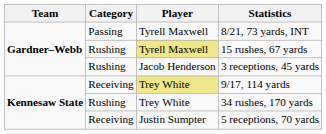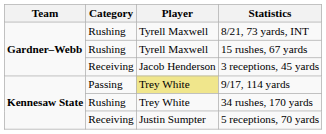8/21, 73 yards, INT | Category: Passing -> Rushing
15 rushes, 67 yards | Player: khaki background -> no background
3 receptions, 45 yards | Category: Rushing -> Receiving
9/17, 114 yards | Category: Receiving -> Passing
